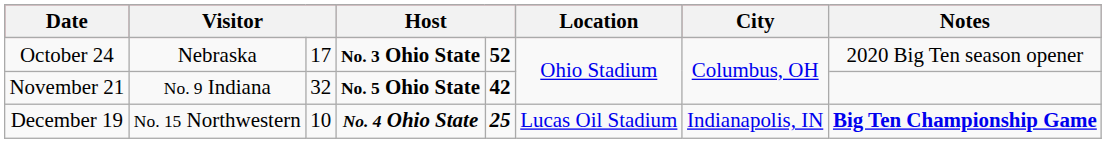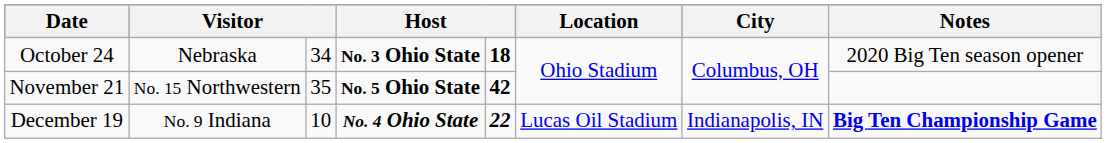October 24 | column 3: 17 -> 34
October 24 | column 5: 52 -> 18
November 21 | column 2: No. 9 Indiana -> No. 15 Northwestern
November 21 | column 3: 32 -> 35
December 19 | column 2: No. 15 Northwestern -> No. 9 Indiana
December 19 | column 5: 25 -> 22
